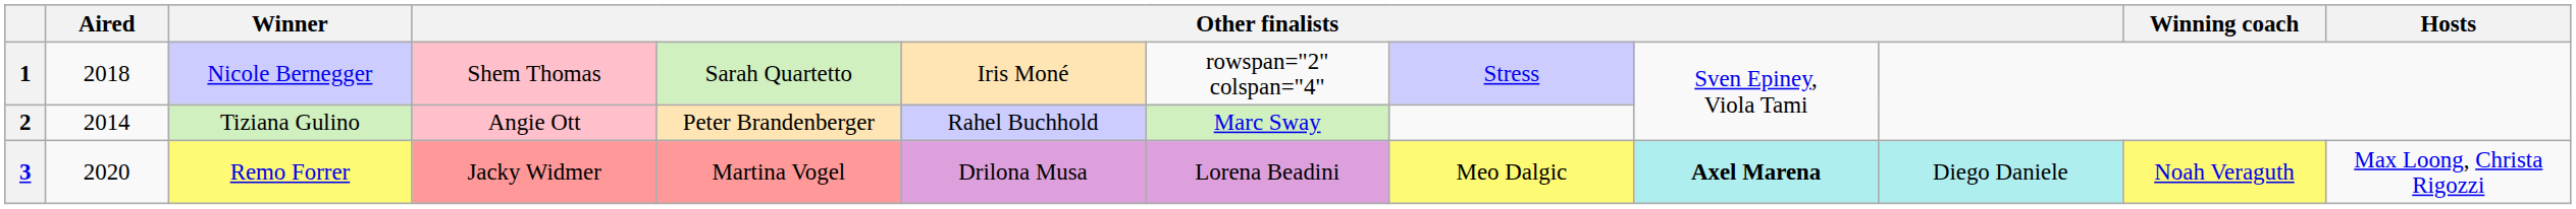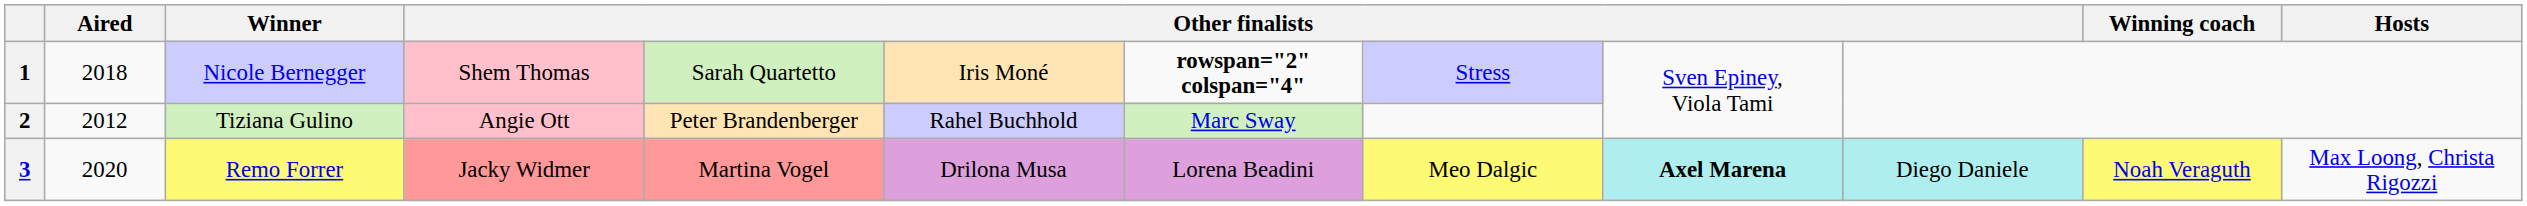1 | column 7: normal -> bold
2 | Aired: 2014 -> 2012
